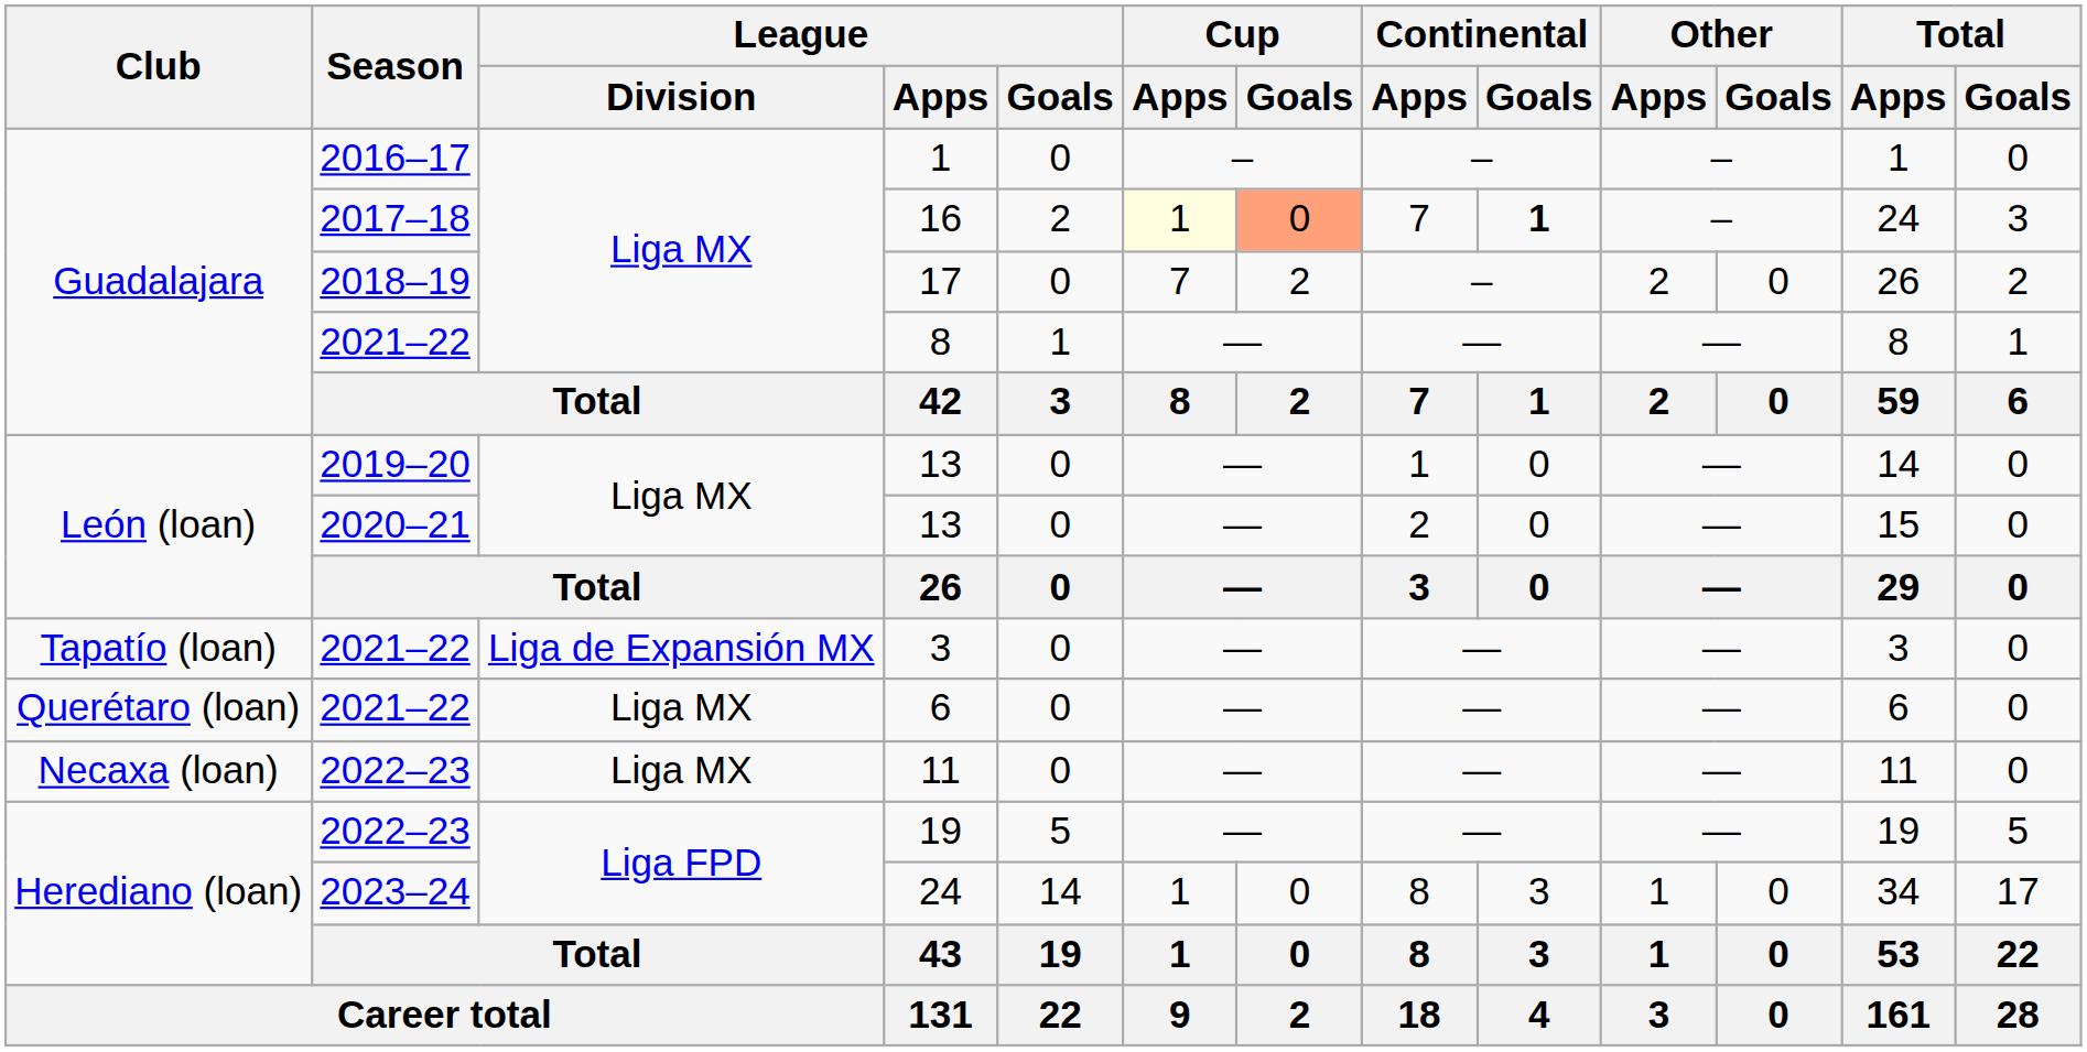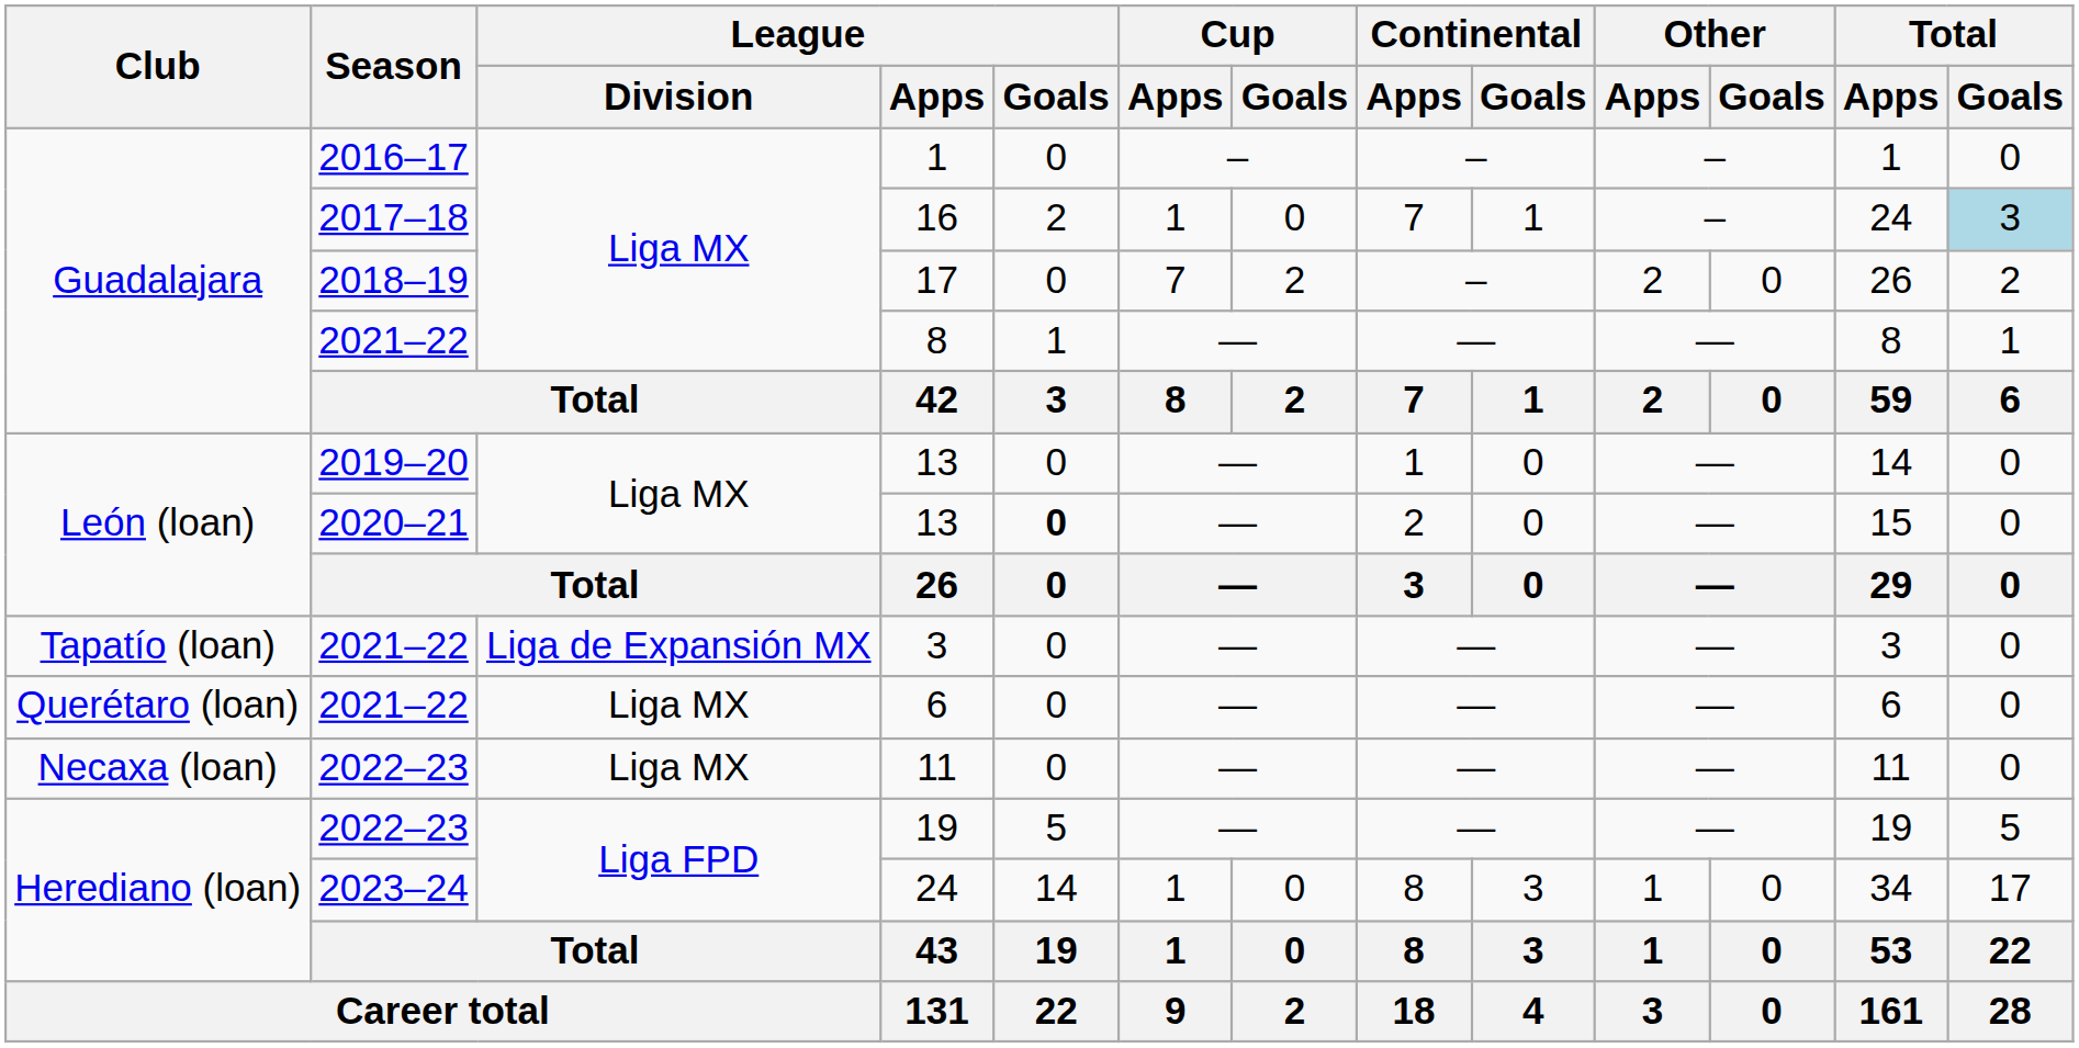16 | Cup / Apps: lightyellow background -> no background
16 | Cup / Goals: lightsalmon background -> no background
16 | Continental / Goals: bold -> normal
16 | Total / Goals: no background -> lightblue background
2020–21 / 13 | League / Goals: normal -> bold
